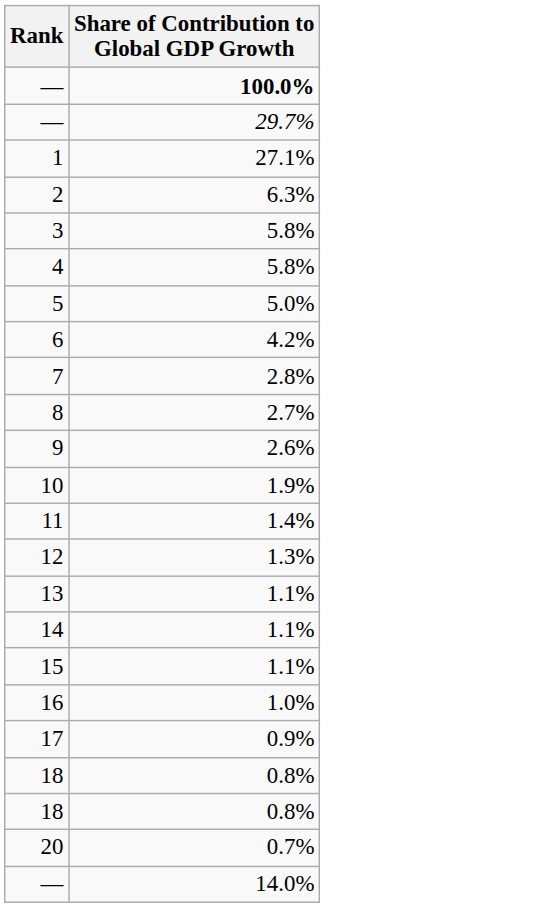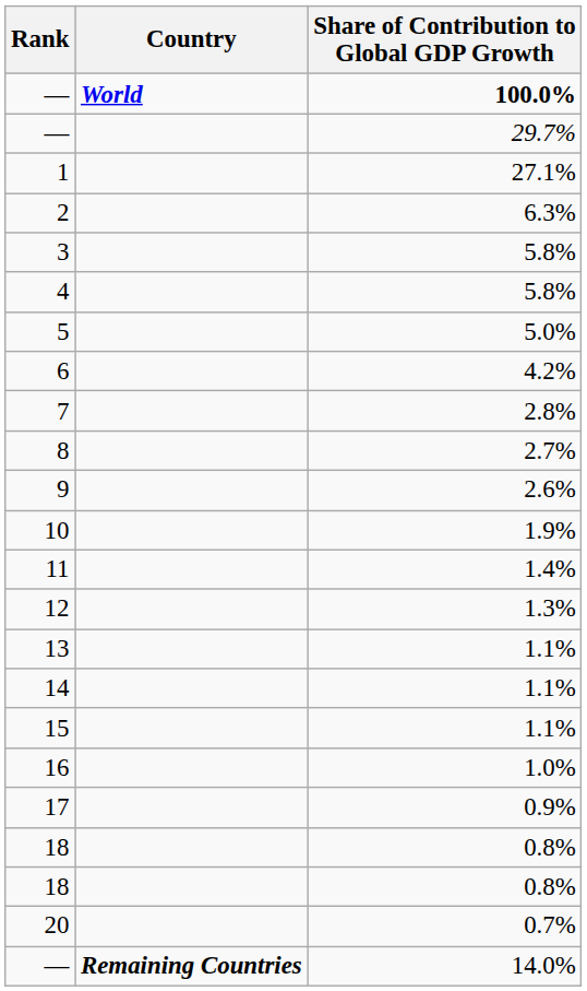+ column: Country | World | Remaining Countries
